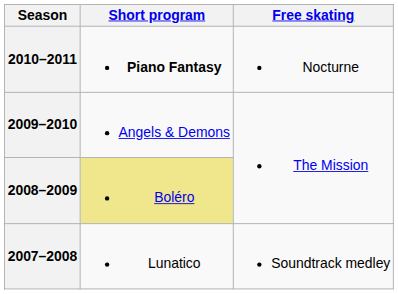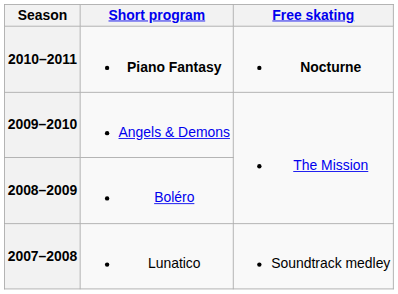2010–2011 | Free skating: normal -> bold
2008–2009 | Short program: khaki background -> no background
